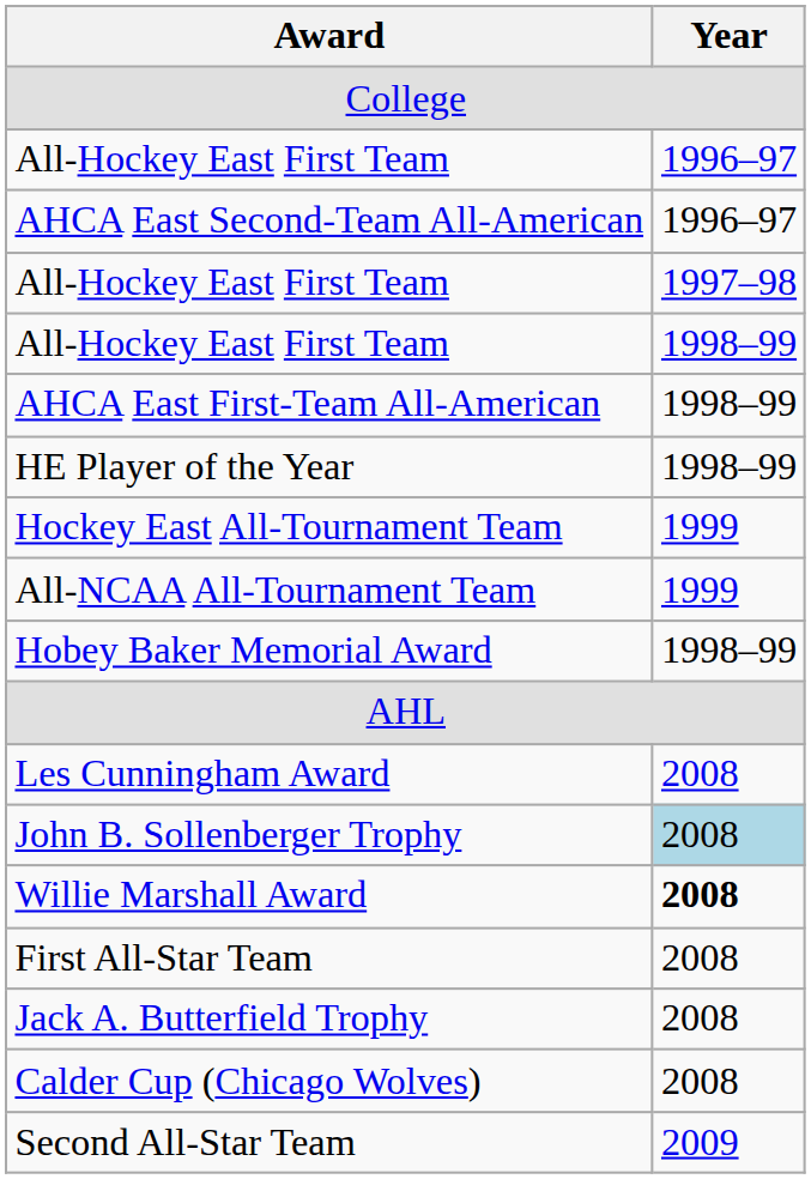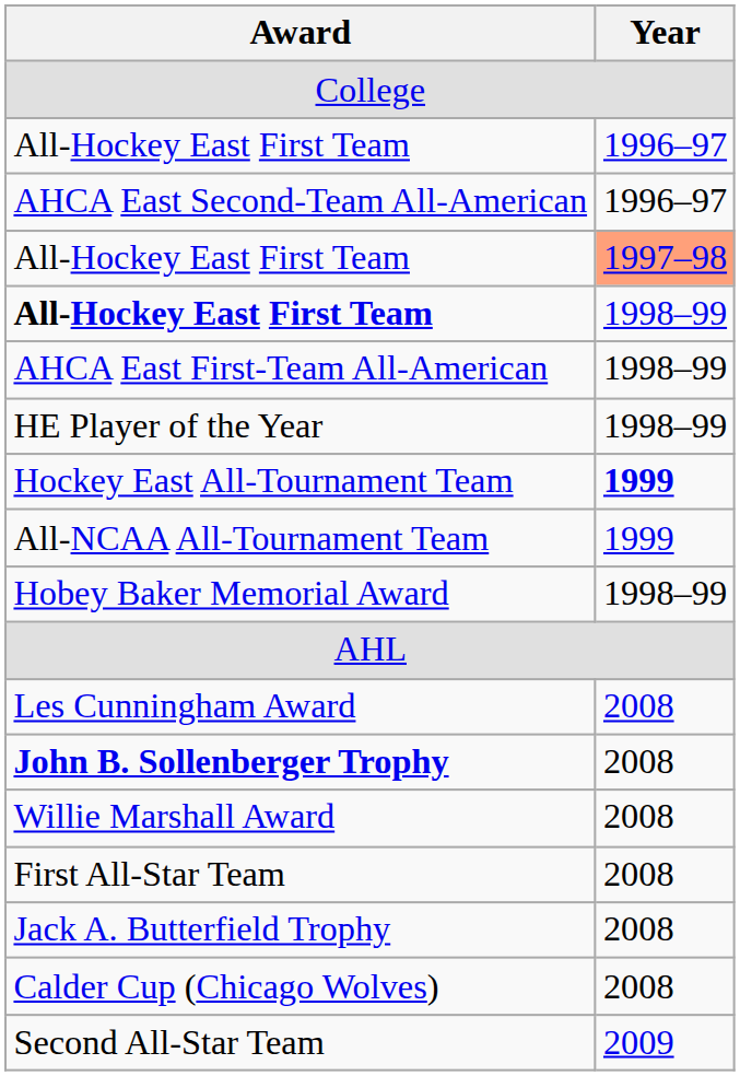All-Hockey East First Team / 1997–98 | Year: no background -> lightsalmon background
All-Hockey East First Team / 1998–99 | Award: normal -> bold
Hockey East All-Tournament Team | Year: normal -> bold
John B. Sollenberger Trophy | Award: normal -> bold
John B. Sollenberger Trophy | Year: lightblue background -> no background
Willie Marshall Award | Year: bold -> normal
